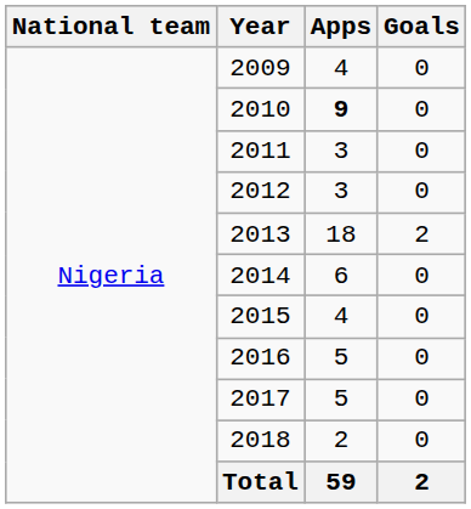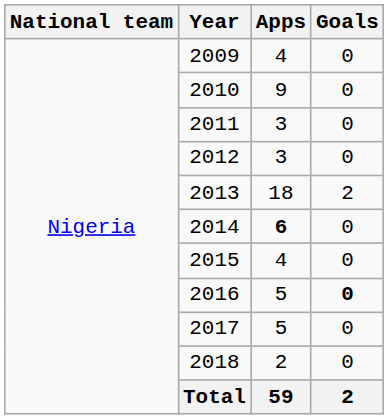2010 | Apps: bold -> normal
2014 | Apps: normal -> bold
2016 | Goals: normal -> bold
